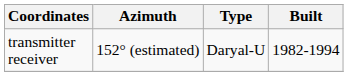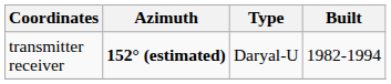transmitter receiver | Azimuth: normal -> bold
